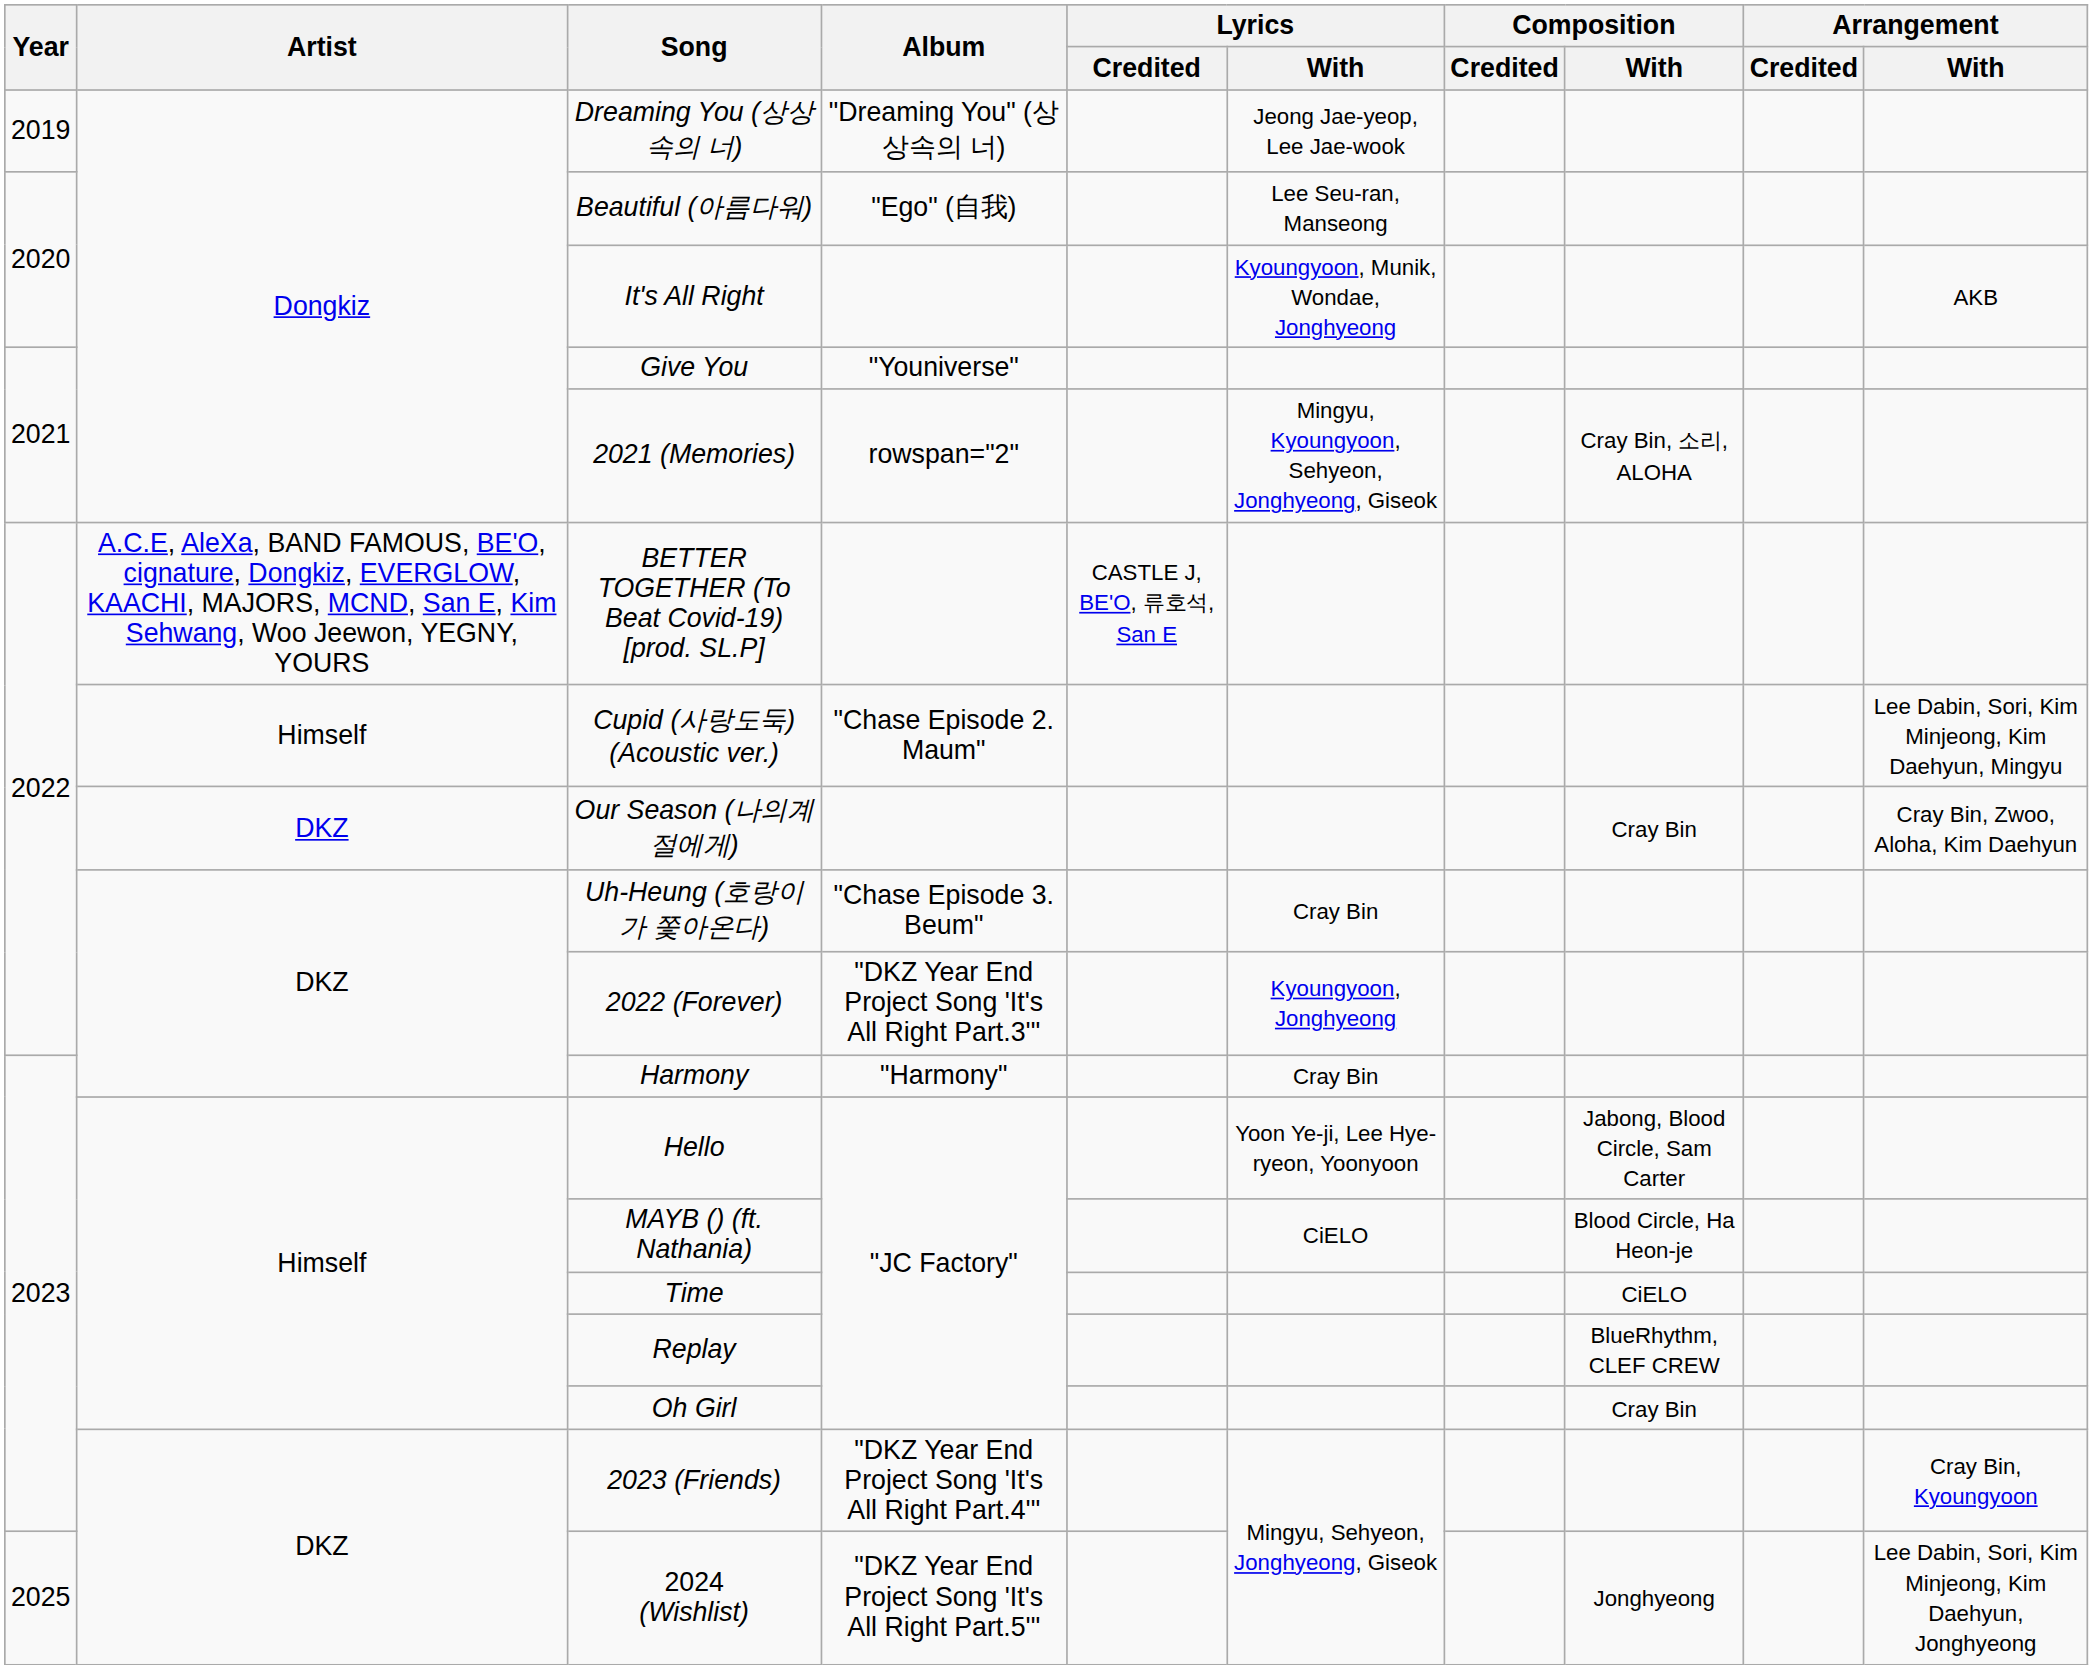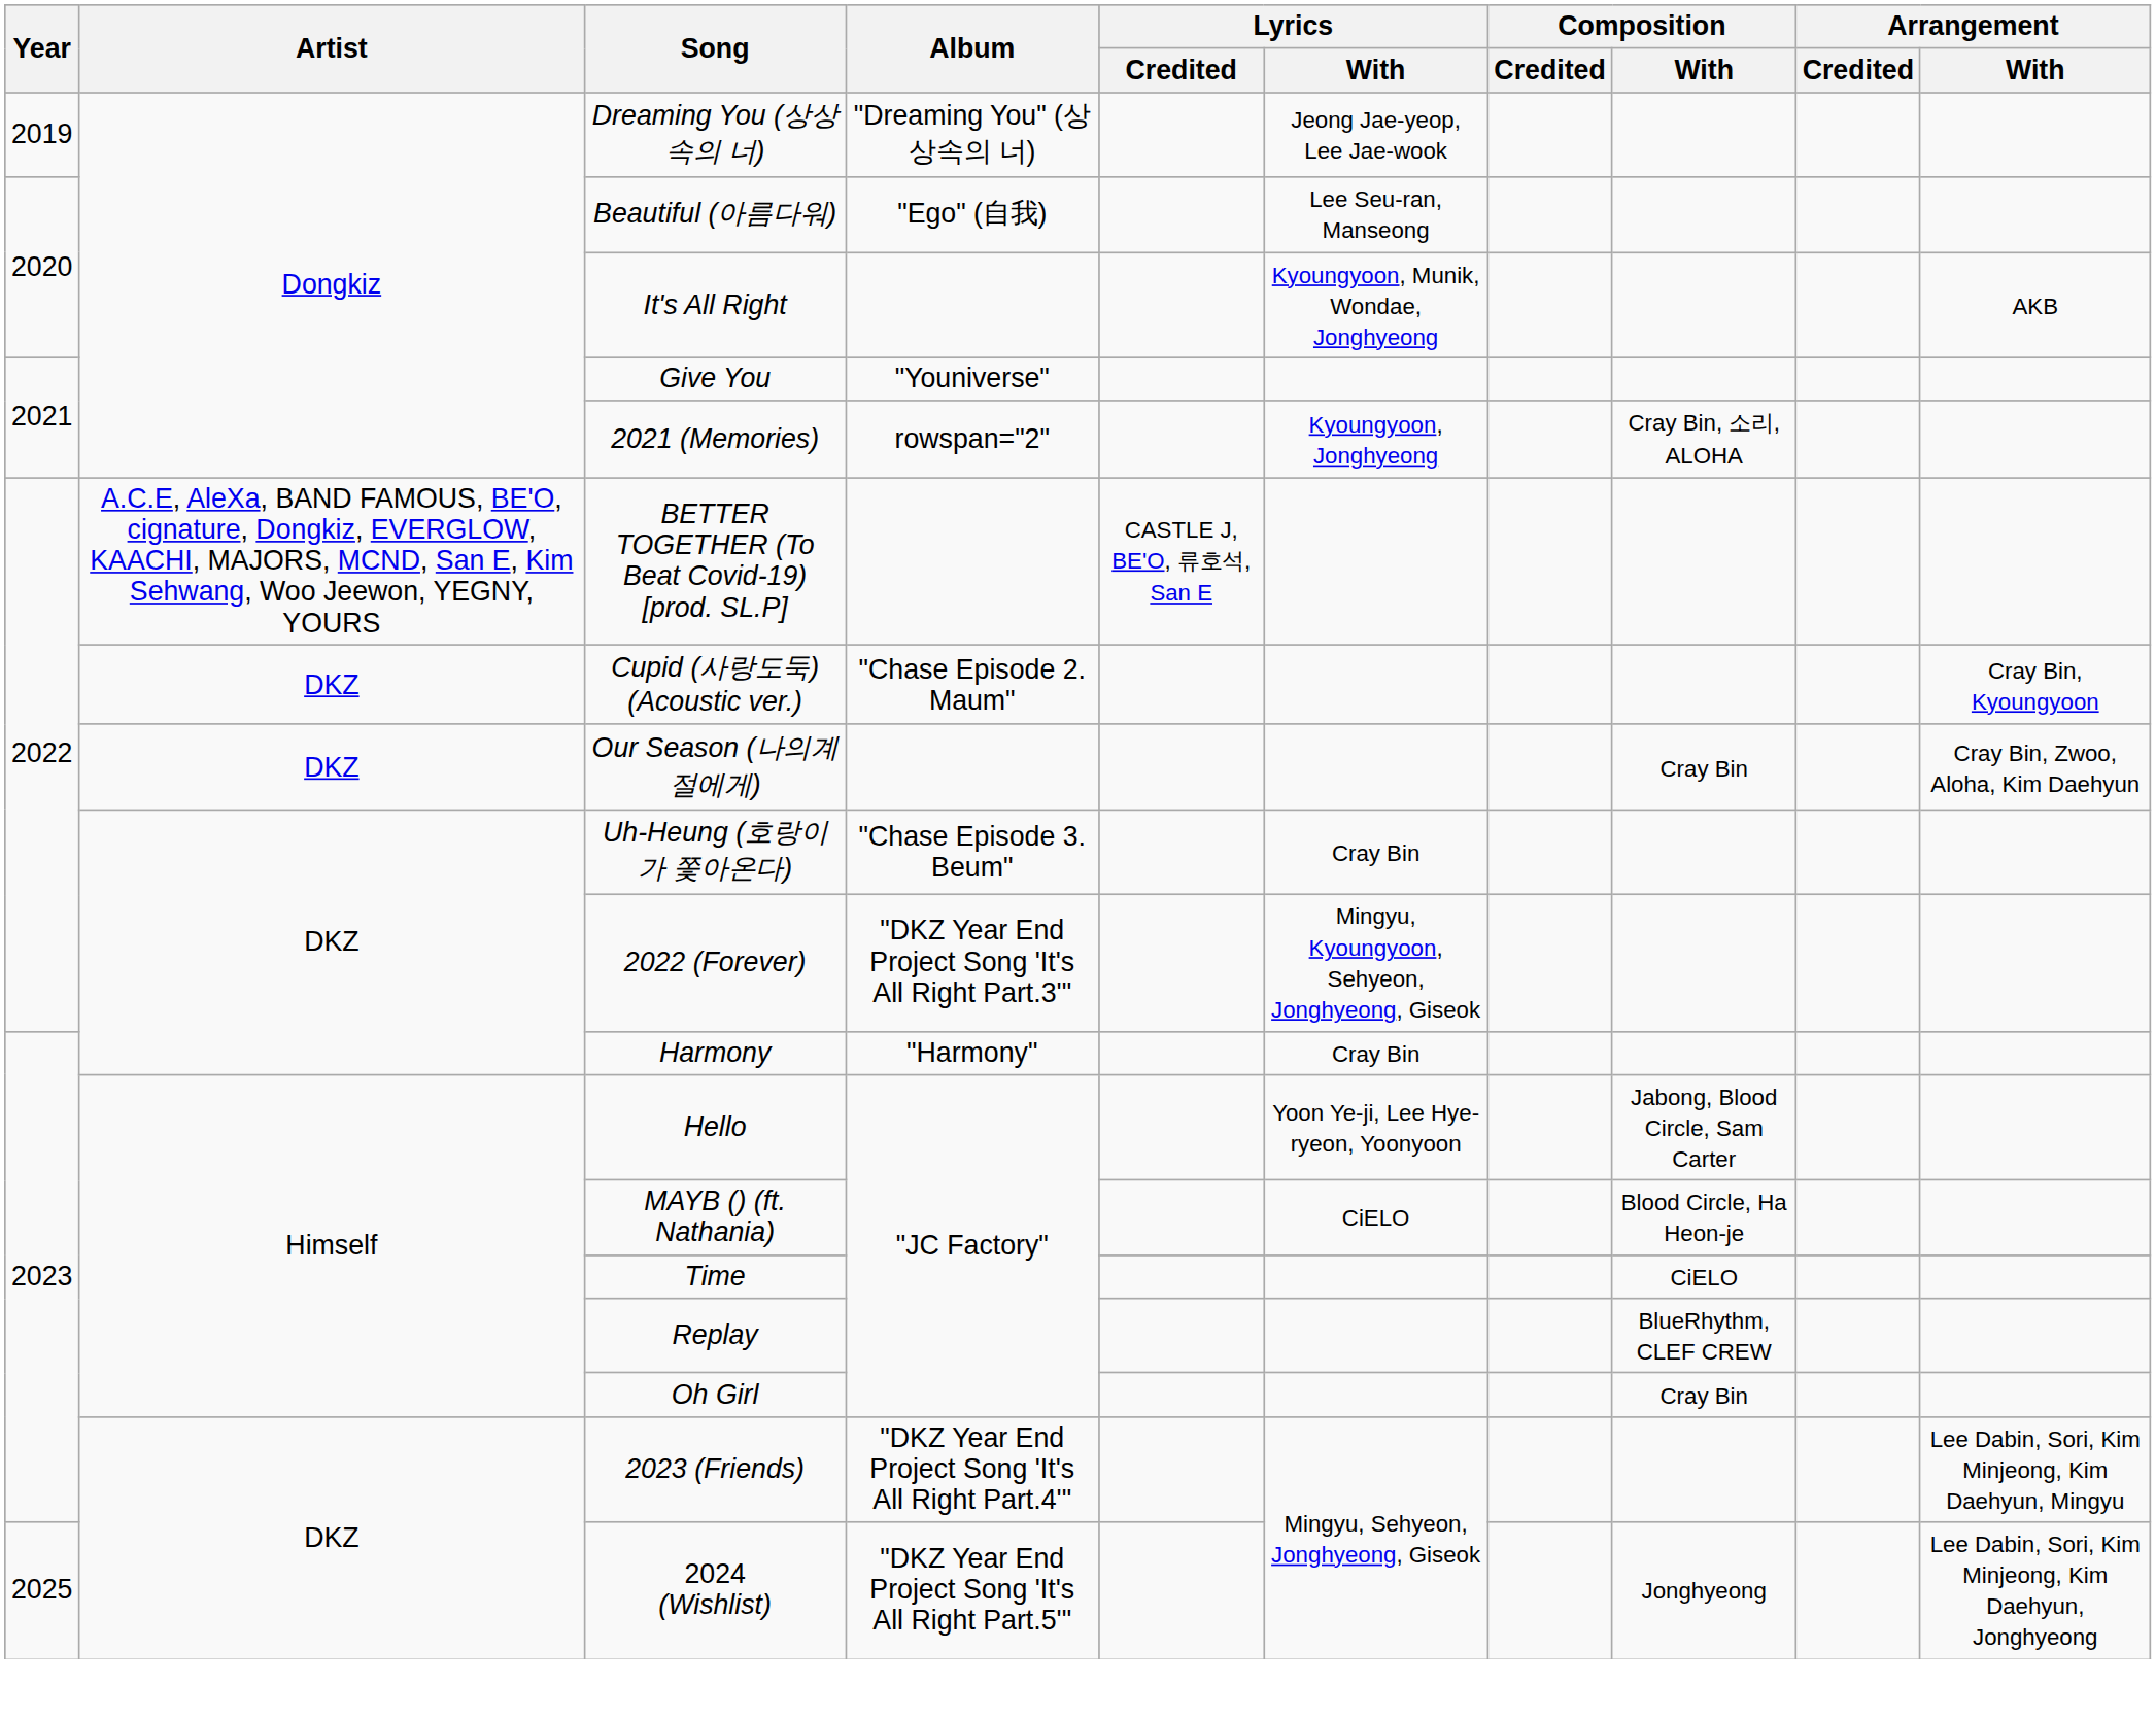2021 (Memories) | Lyrics / With: Mingyu, Kyoungyoon, Sehyeon, Jonghyeong, Giseok -> Kyoungyoon, Jonghyeong
Cupid (사랑도둑) (Acoustic ver.) | Artist: Himself -> DKZ
Cupid (사랑도둑) (Acoustic ver.) | Arrangement / With: Lee Dabin, Sori, Kim Minjeong, Kim Daehyun, Mingyu -> Cray Bin, Kyoungyoon
2022 (Forever) | Lyrics / With: Kyoungyoon, Jonghyeong -> Mingyu, Kyoungyoon, Sehyeon, Jonghyeong, Giseok
2023 (Friends) | Arrangement / With: Cray Bin, Kyoungyoon -> Lee Dabin, Sori, Kim Minjeong, Kim Daehyun, Mingyu
